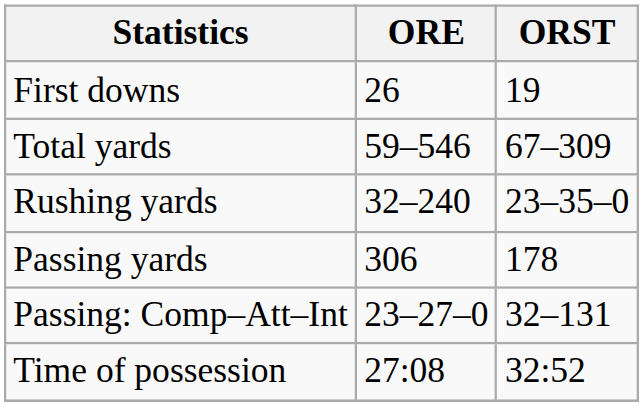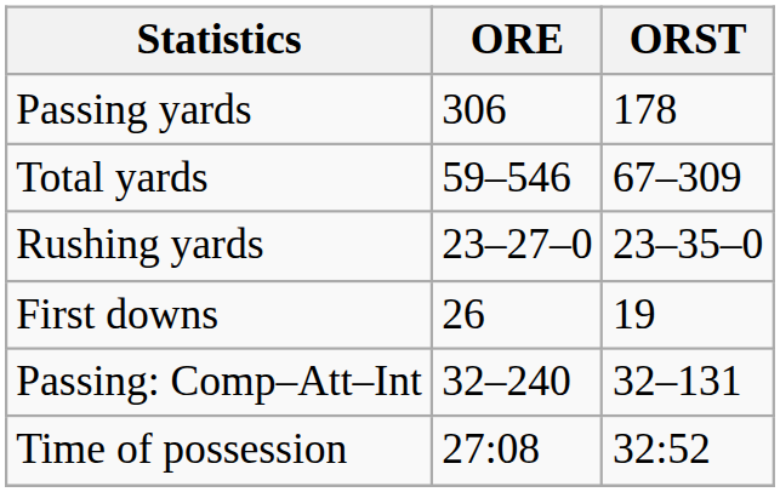rows swapped: First downs <-> Passing yards
Rushing yards | ORE: 32–240 -> 23–27–0
Passing: Comp–Att–Int | ORE: 23–27–0 -> 32–240
